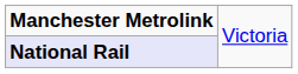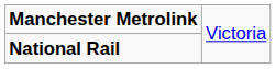National Rail | column 1: lavender background -> no background
